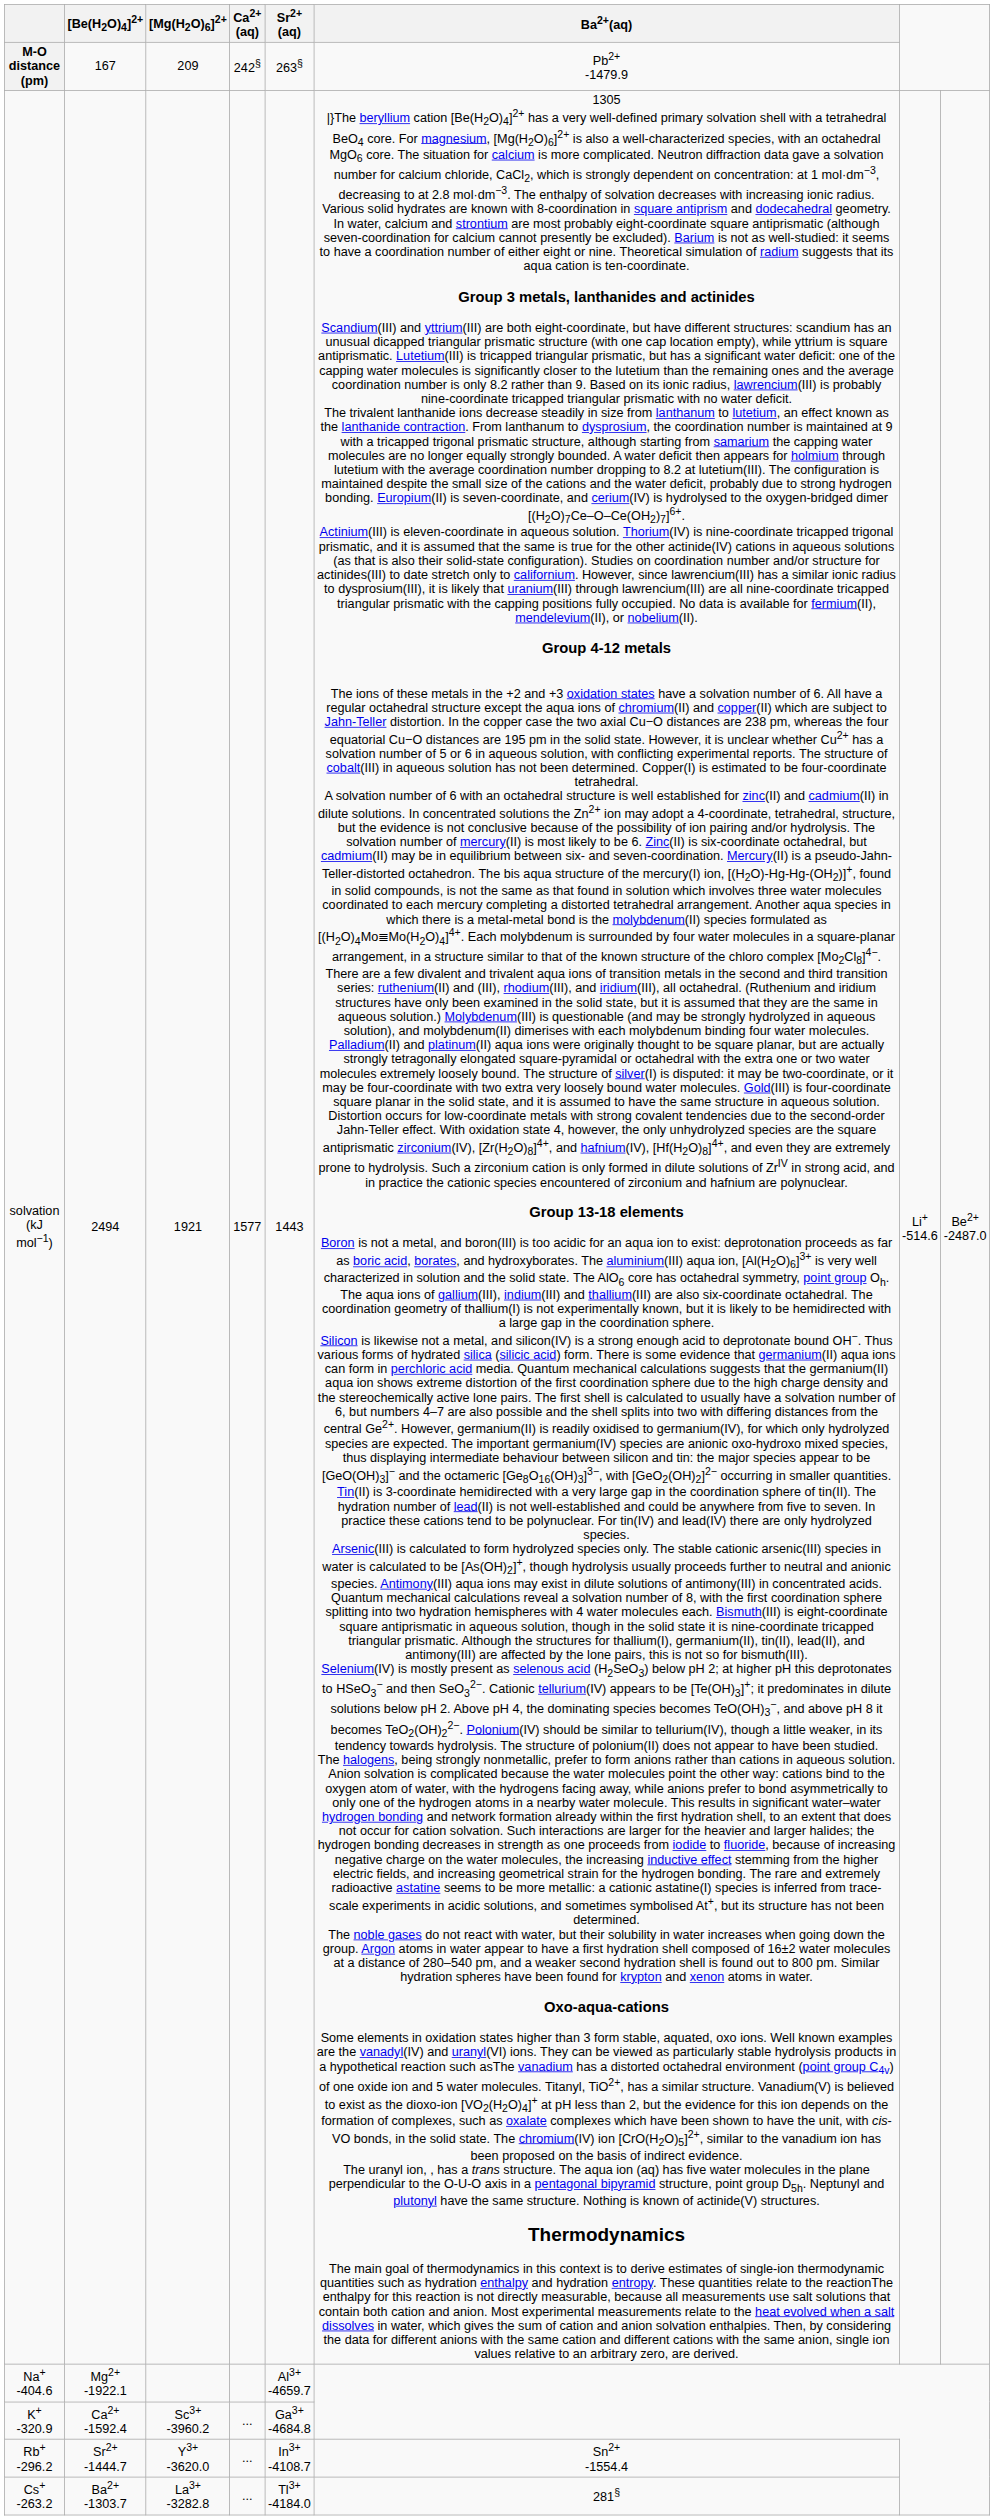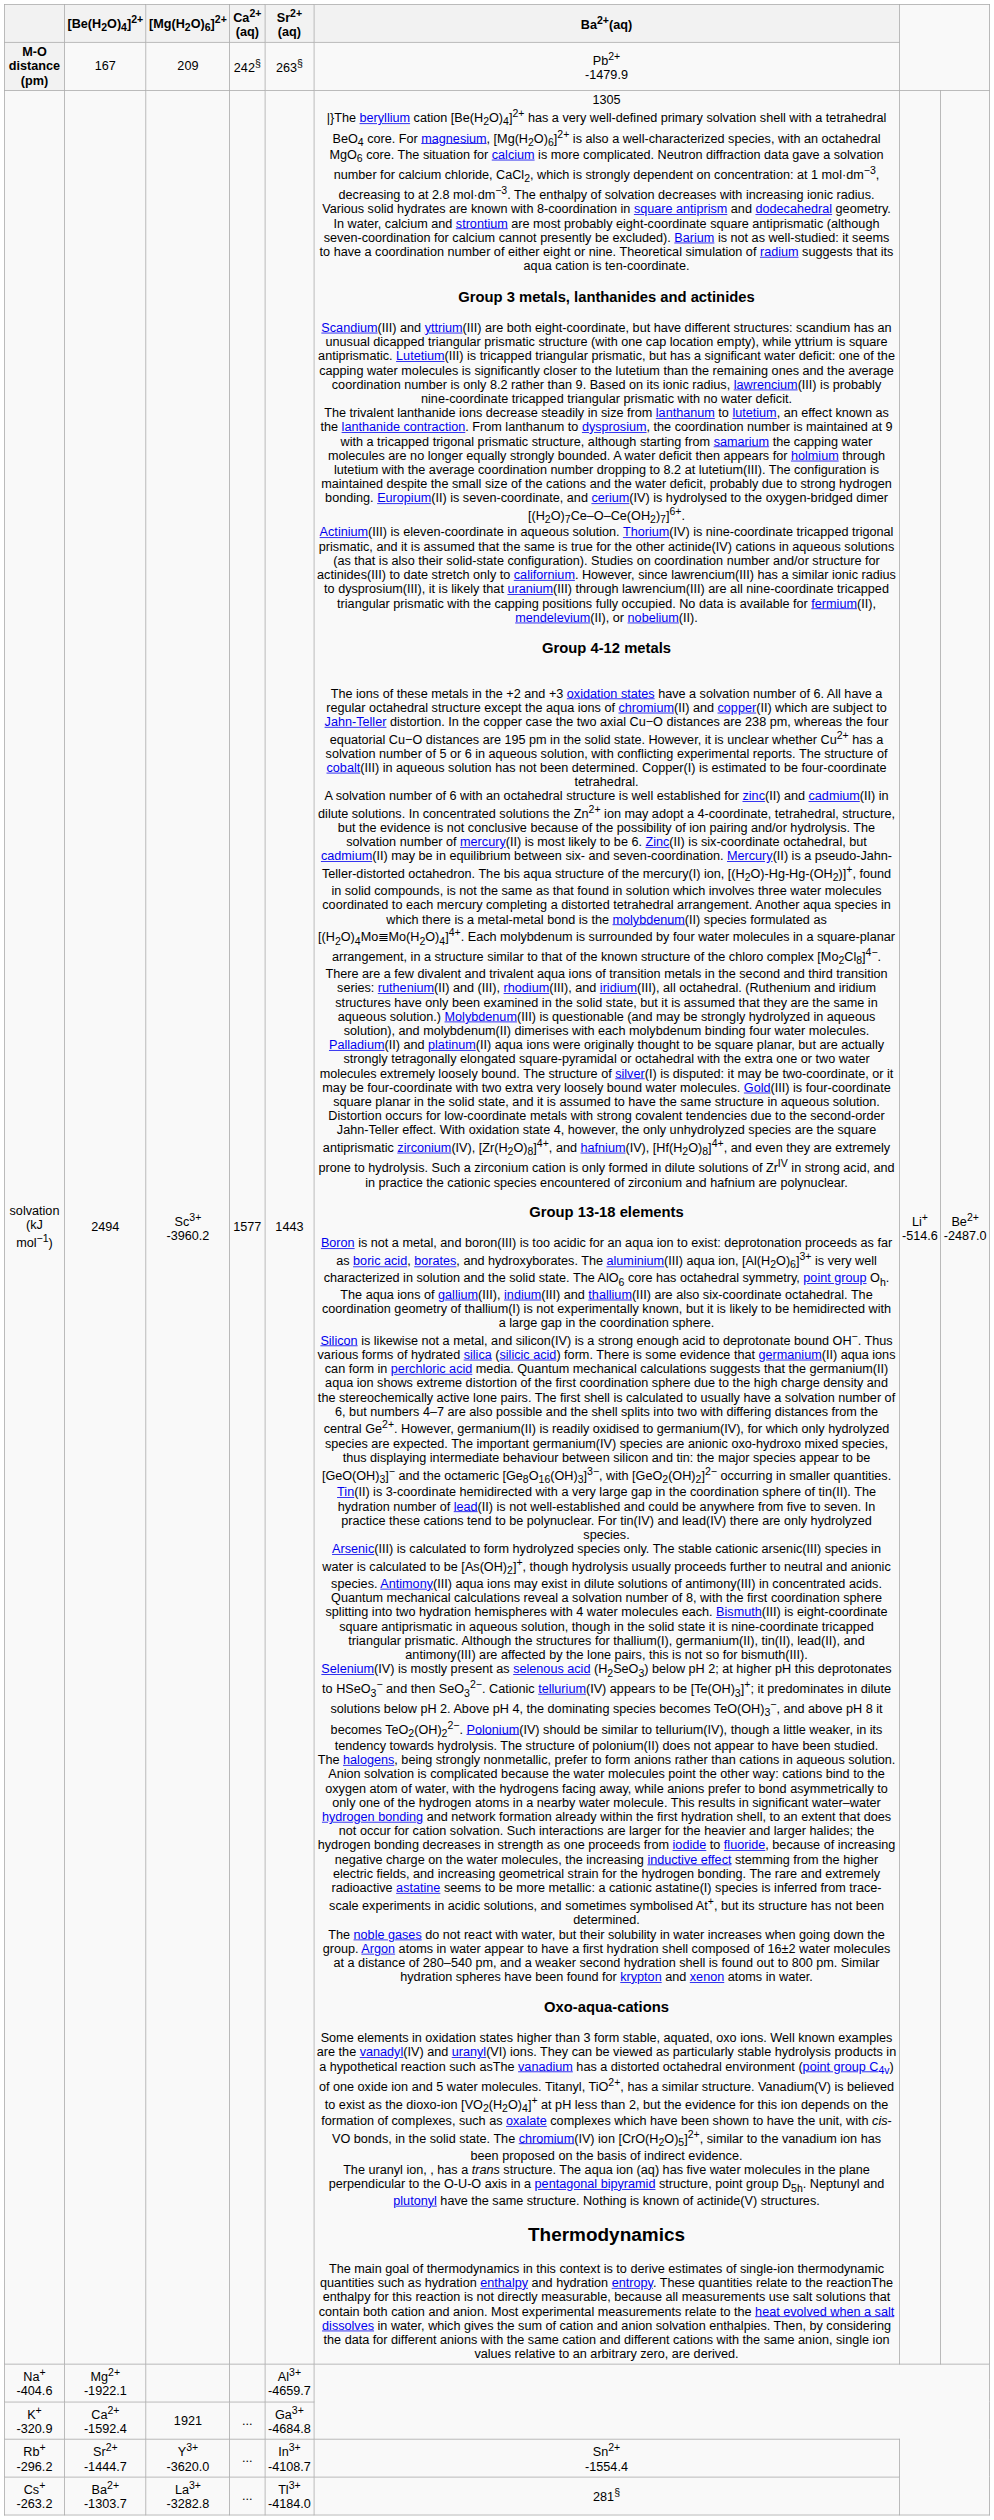solvation (kJ mol−1) | [Mg(H2O)6]2+: 1921 -> Sc3+ -3960.2
K+ -320.9 | [Mg(H2O)6]2+: Sc3+ -3960.2 -> 1921
